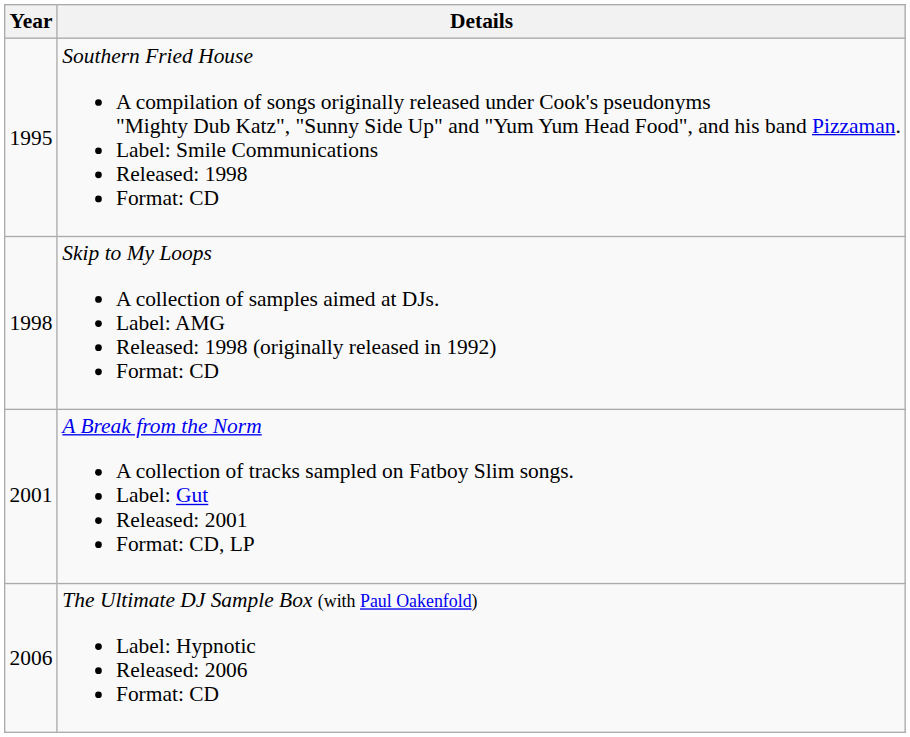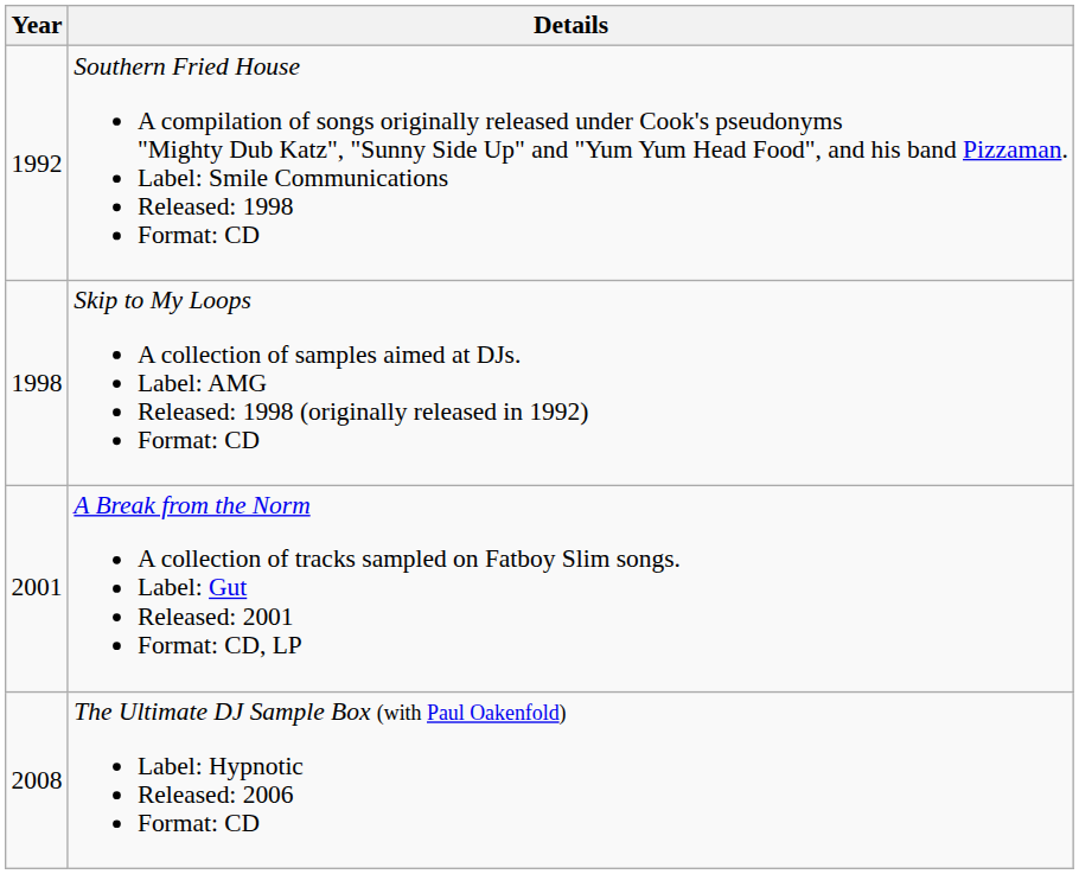row 2 | Year: 1995 -> 1992
row 5 | Year: 2006 -> 2008
